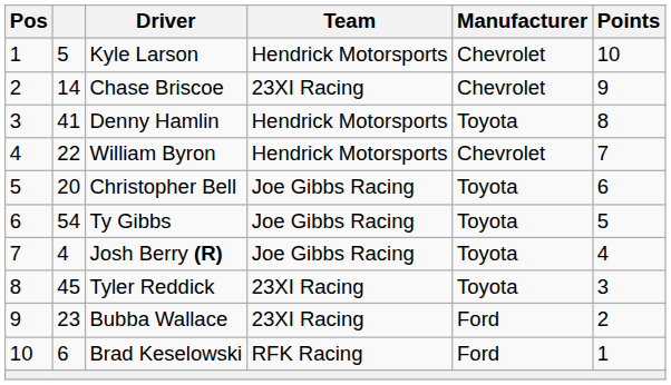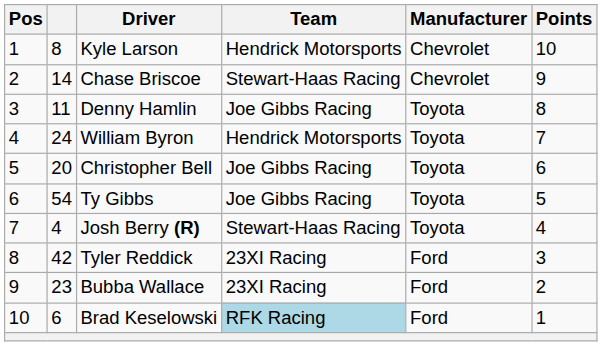Kyle Larson | column 2: 5 -> 8
Chase Briscoe | Team: 23XI Racing -> Stewart-Haas Racing
Denny Hamlin | column 2: 41 -> 11
Denny Hamlin | Team: Hendrick Motorsports -> Joe Gibbs Racing
William Byron | column 2: 22 -> 24
William Byron | Manufacturer: Chevrolet -> Toyota
Josh Berry (R) | Team: Joe Gibbs Racing -> Stewart-Haas Racing
Tyler Reddick | column 2: 45 -> 42
Tyler Reddick | Manufacturer: Toyota -> Ford
Brad Keselowski | Team: no background -> lightblue background
